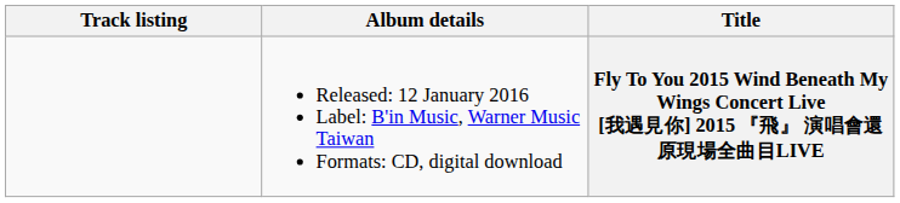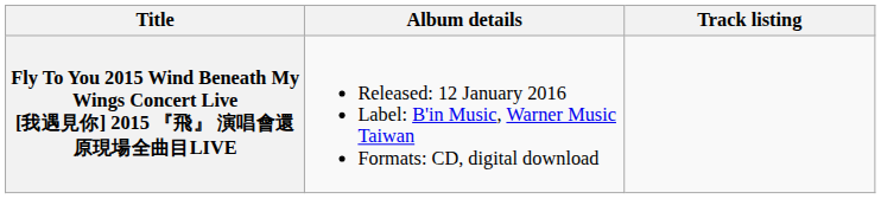columns swapped: Title <-> Track listing
